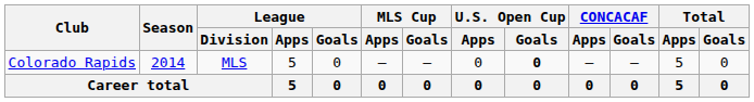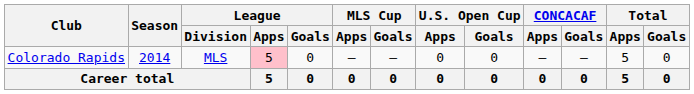Colorado Rapids | League / Apps: no background -> pink background
Colorado Rapids | U.S. Open Cup / Goals: bold -> normal
